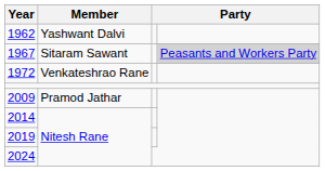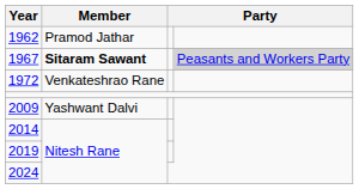1962 | Member: Yashwant Dalvi -> Pramod Jathar
1967 | Member: normal -> bold
2009 | Member: Pramod Jathar -> Yashwant Dalvi
